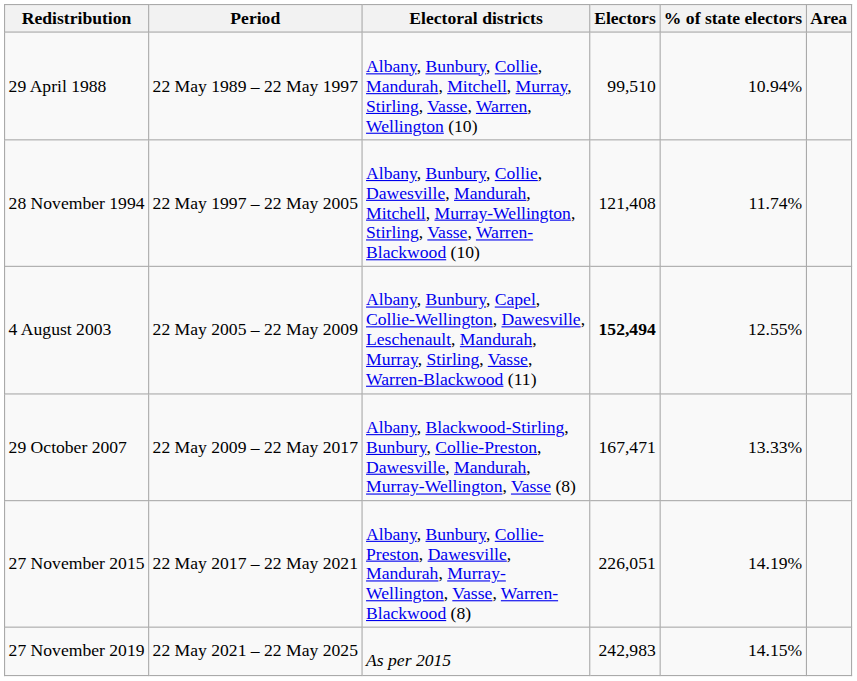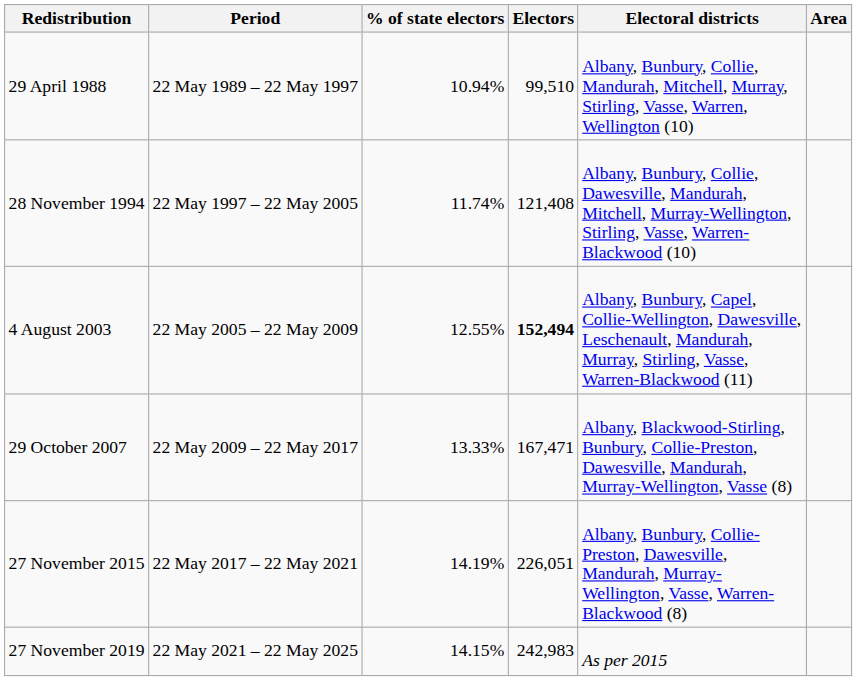columns swapped: Electoral districts <-> % of state electors
